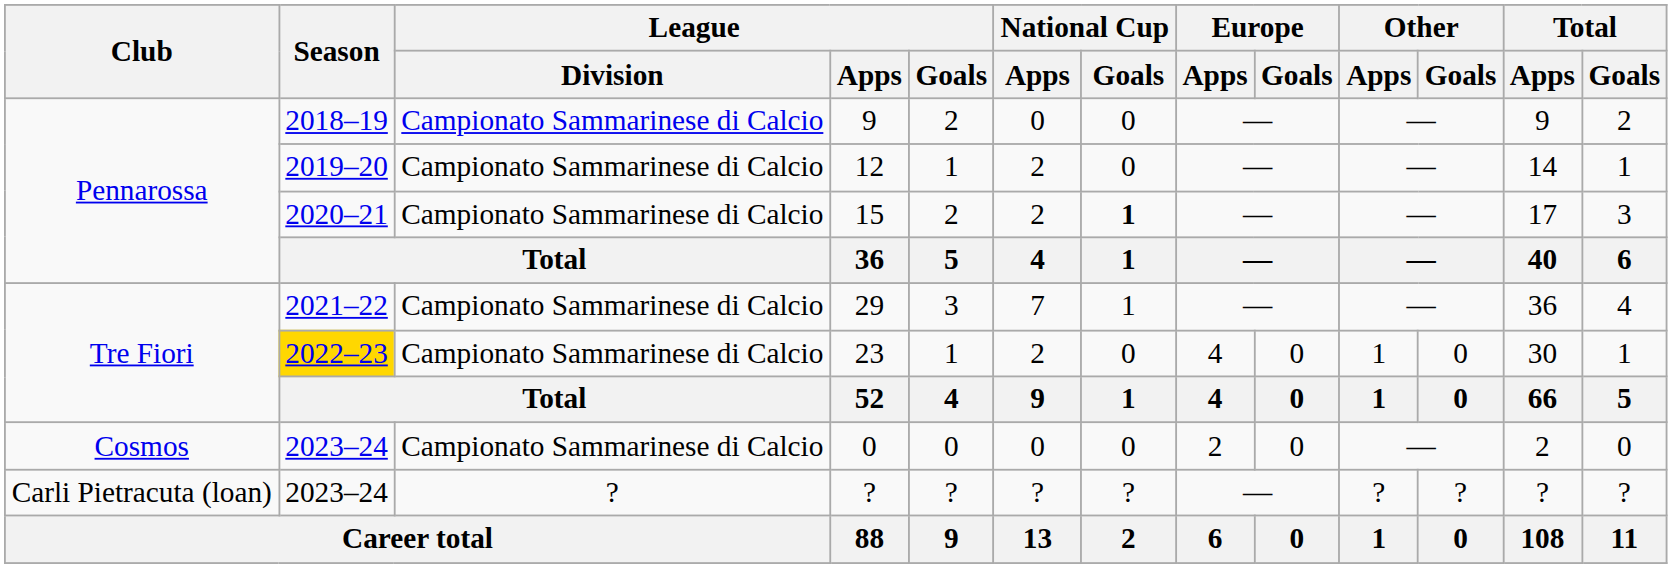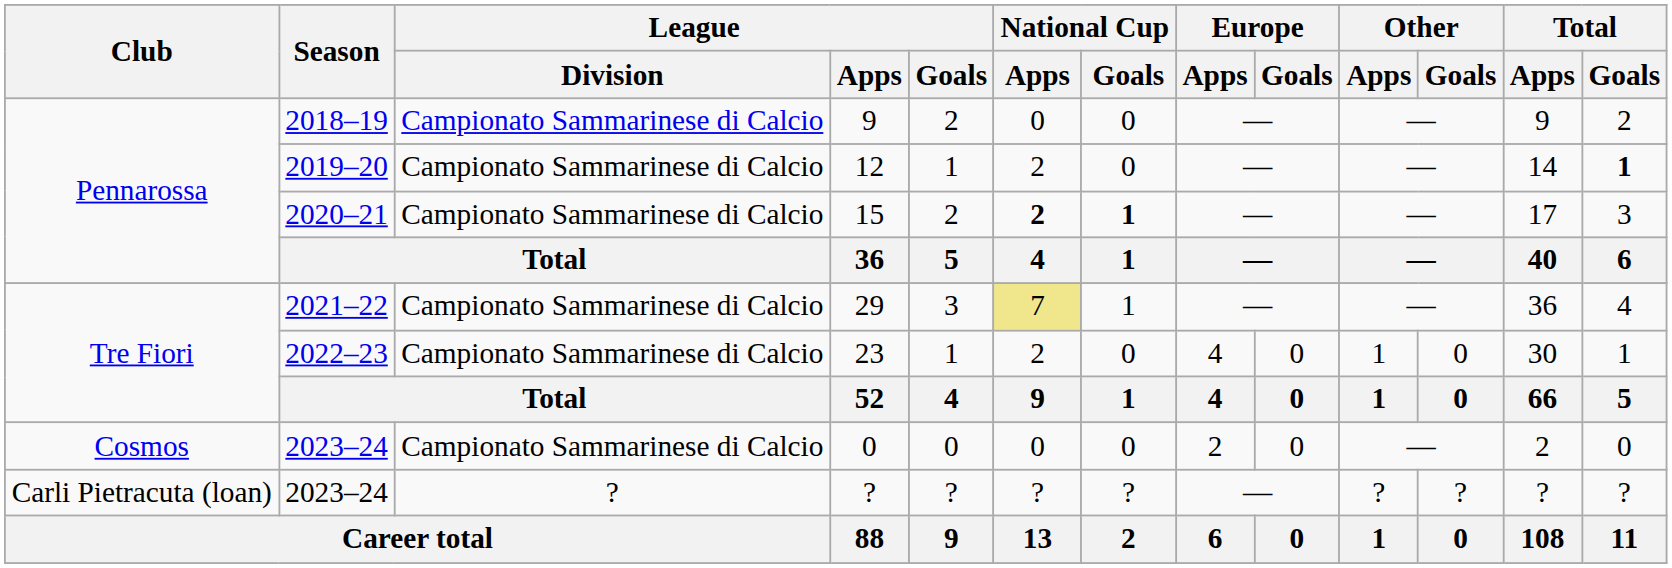12 | Total / Goals: normal -> bold
15 | National Cup / Apps: normal -> bold
29 | National Cup / Apps: no background -> khaki background
23 | Season: gold background -> no background
